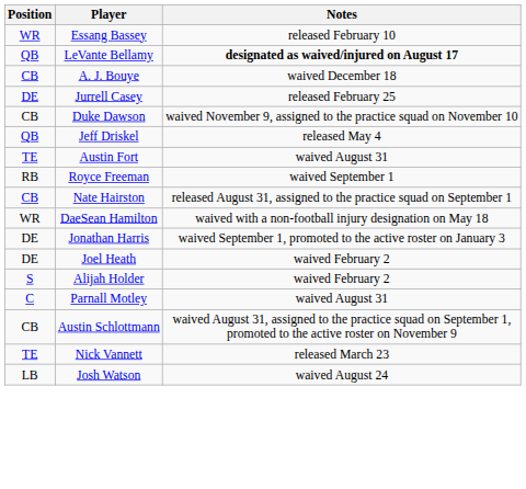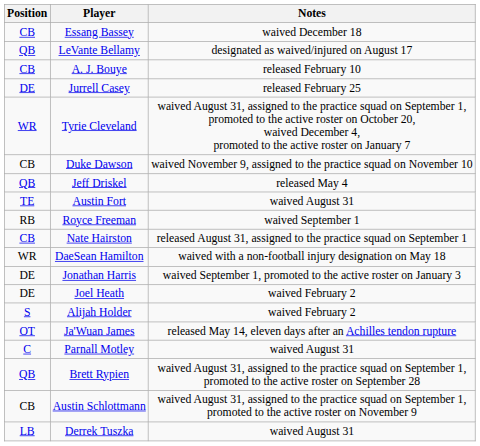Essang Bassey | Position: WR -> CB
Essang Bassey | Notes: released February 10 -> waived December 18
LeVante Bellamy | Notes: bold -> normal
A. J. Bouye | Notes: waived December 18 -> released February 10
+ row: WR | Tyrie Cleveland | waived August 31, assigned to the practice squad on September 1, promoted to the active roster on October 20, waived December 4, promoted to the active roster on January 7
+ row: OT | Ja'Wuan James | released May 14, eleven days after an Achilles tendon rupture
+ row: QB | Brett Rypien | waived August 31, assigned to the practice squad on September 1, promoted to the active roster on September 28
+ row: LB | Derrek Tuszka | waived August 31
- row: TE | Nick Vannett | released March 23
- row: LB | Josh Watson | waived August 24
